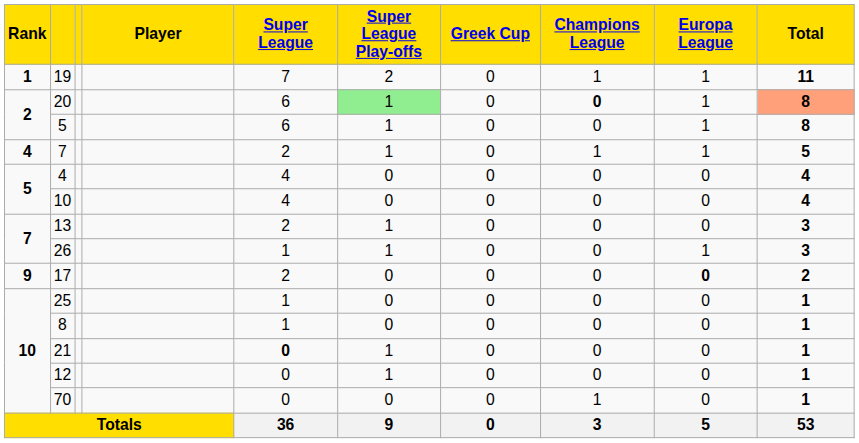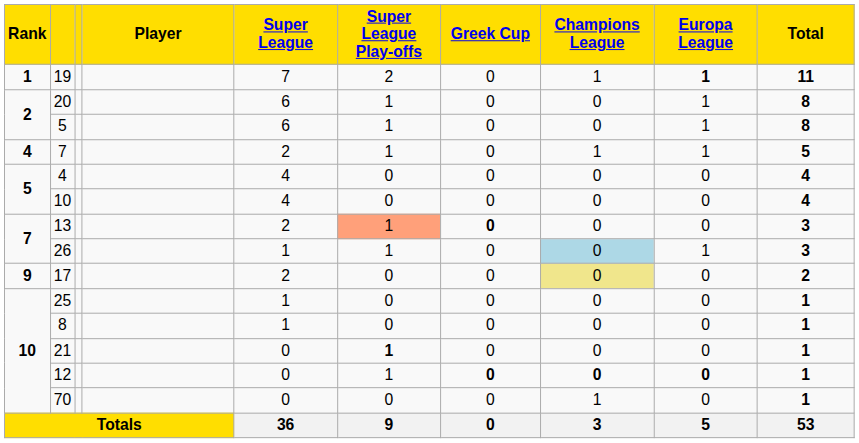19 | Europa League: normal -> bold
20 | Super League Play-offs: lightgreen background -> no background
20 | Champions League: bold -> normal
20 | Total: lightsalmon background -> no background
13 | Super League Play-offs: no background -> lightsalmon background
13 | Greek Cup: normal -> bold
26 | Champions League: no background -> lightblue background
17 | Champions League: no background -> khaki background
17 | Europa League: bold -> normal
21 | Super League: bold -> normal
21 | Super League Play-offs: normal -> bold
12 | Greek Cup: normal -> bold
12 | Champions League: normal -> bold
12 | Europa League: normal -> bold
